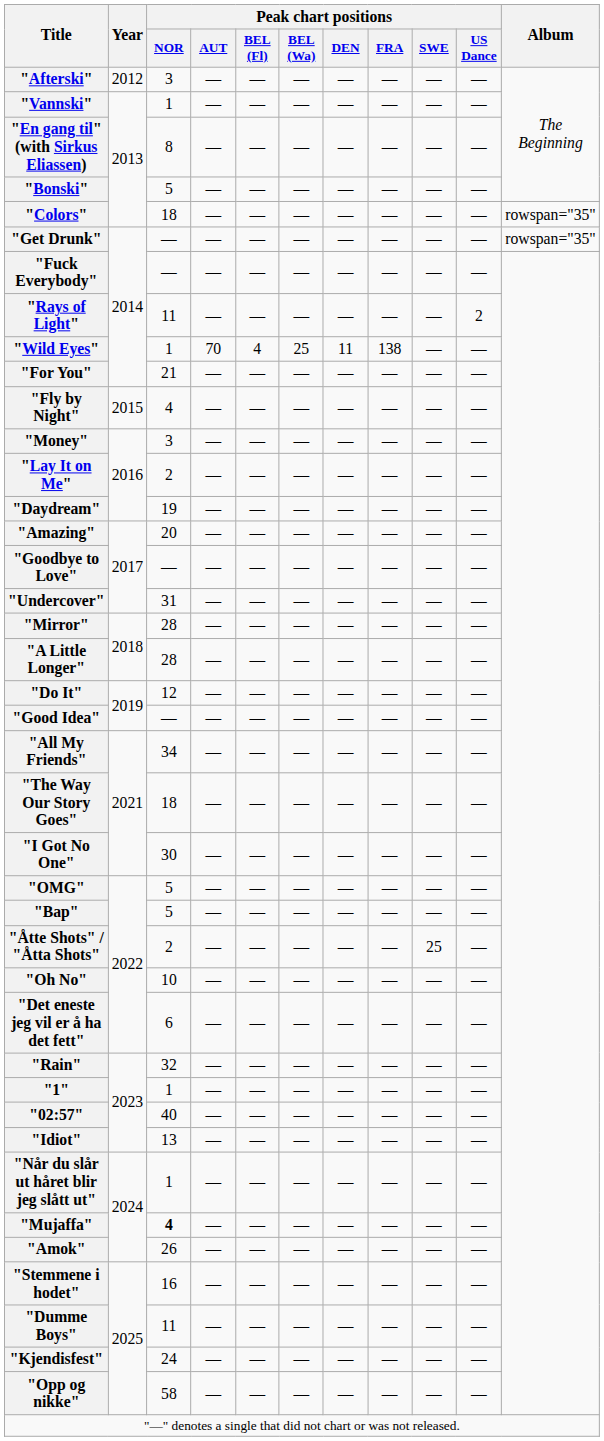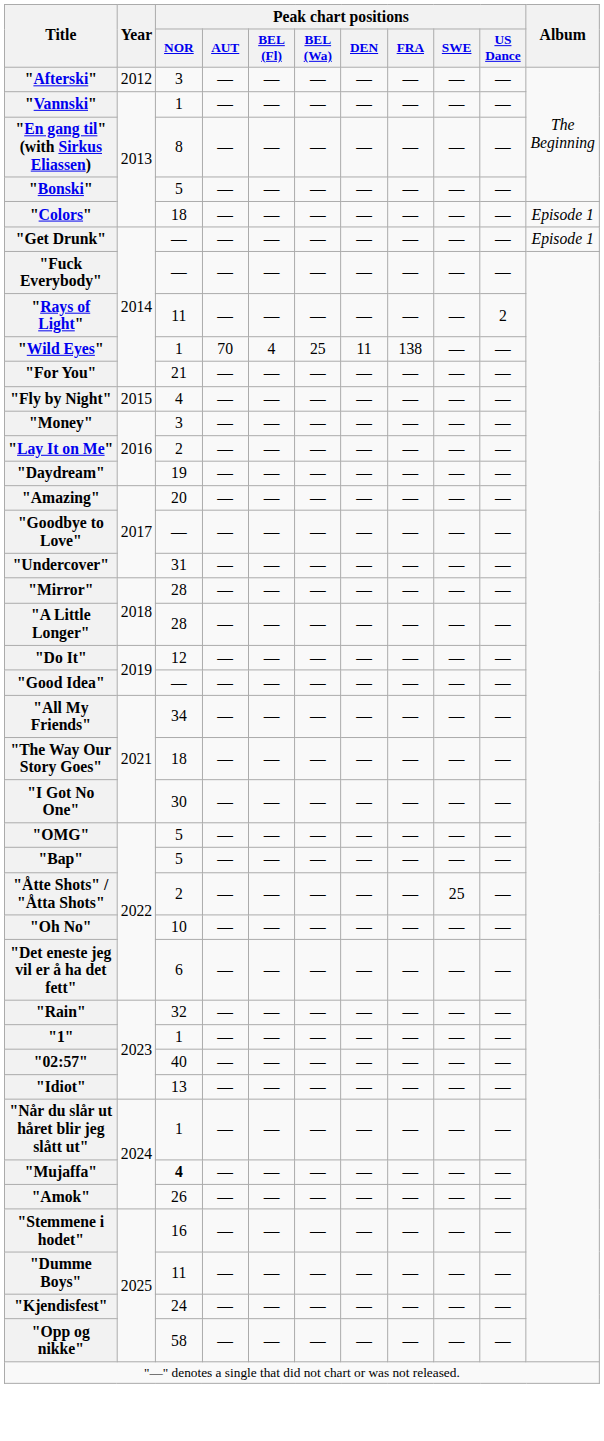"Colors" | Album: rowspan="35" -> Episode 1
"Get Drunk" | Album: rowspan="35" -> Episode 1
